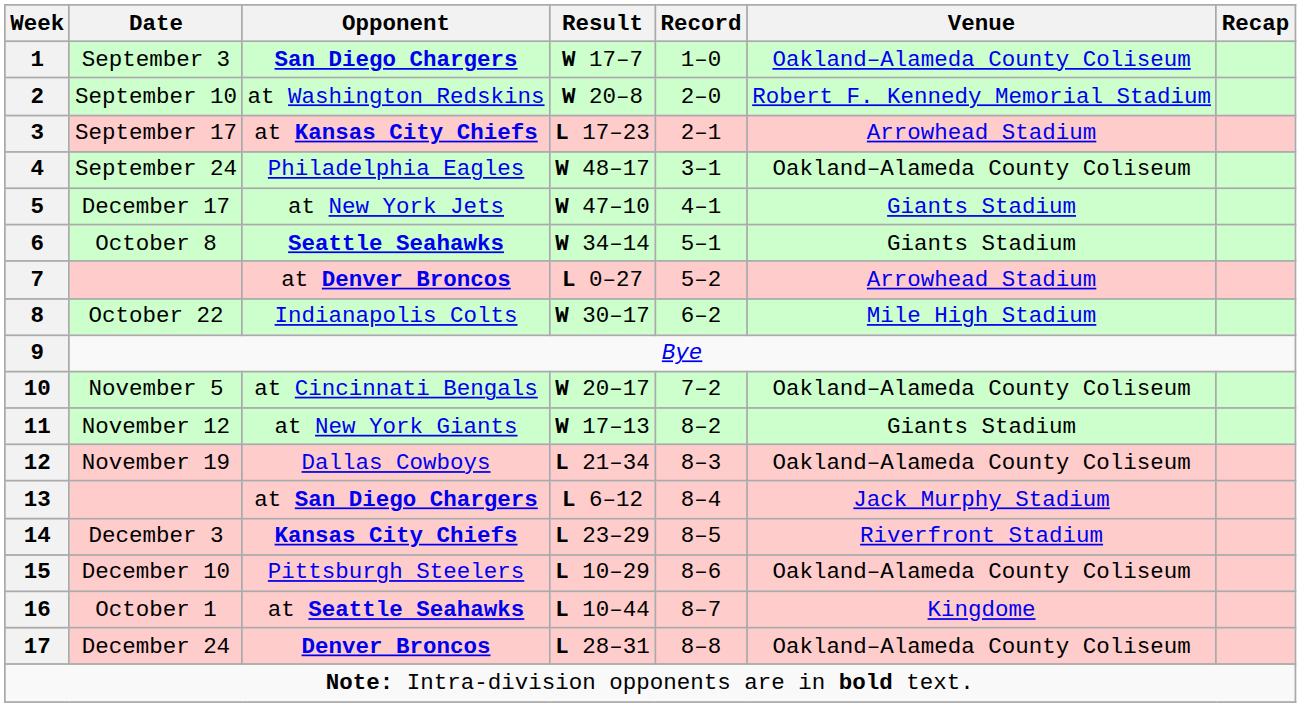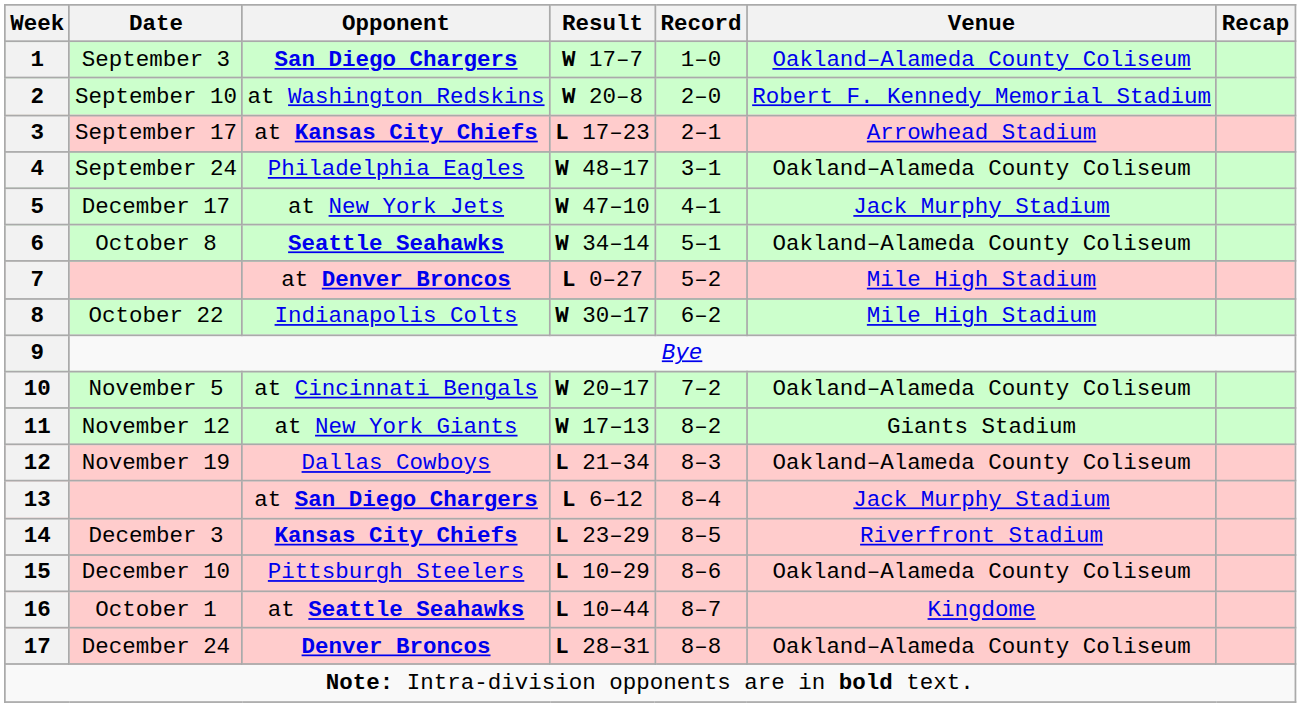5 | Venue: Giants Stadium -> Jack Murphy Stadium
6 | Venue: Giants Stadium -> Oakland–Alameda County Coliseum
7 | Venue: Arrowhead Stadium -> Mile High Stadium
